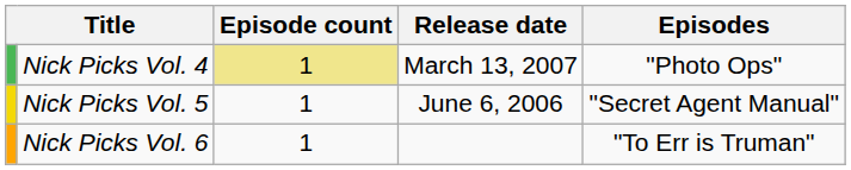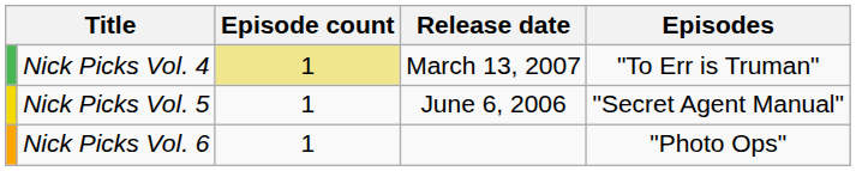Nick Picks Vol. 4 | Episodes: "Photo Ops" -> "To Err is Truman"
Nick Picks Vol. 6 | Episodes: "To Err is Truman" -> "Photo Ops"
